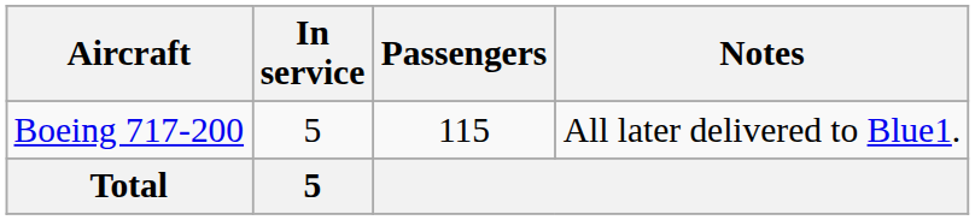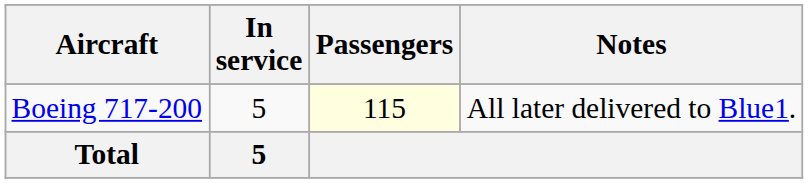Boeing 717-200 | Passengers: no background -> lightyellow background
